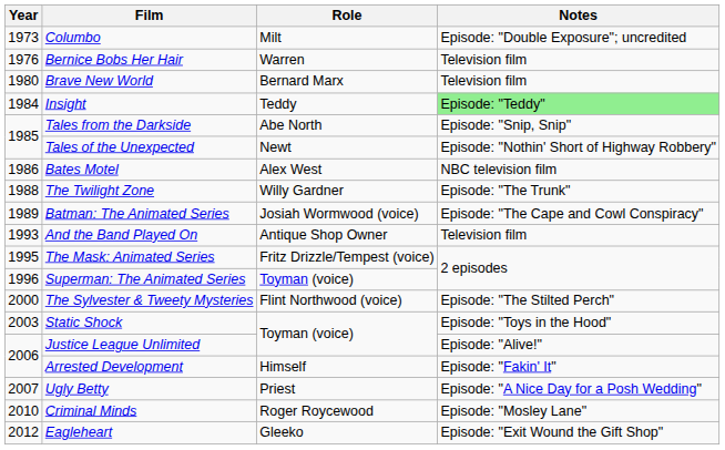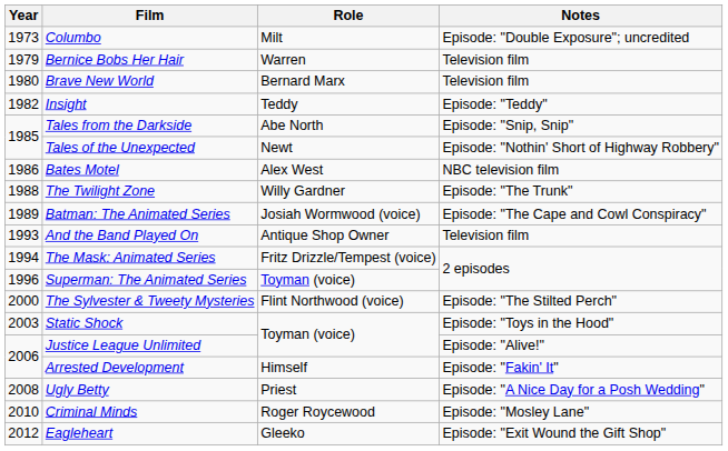Bernice Bobs Her Hair | Year: 1976 -> 1979
Insight | Year: 1984 -> 1982
Insight | Notes: lightgreen background -> no background
The Mask: Animated Series | Year: 1995 -> 1994
Ugly Betty | Year: 2007 -> 2008
